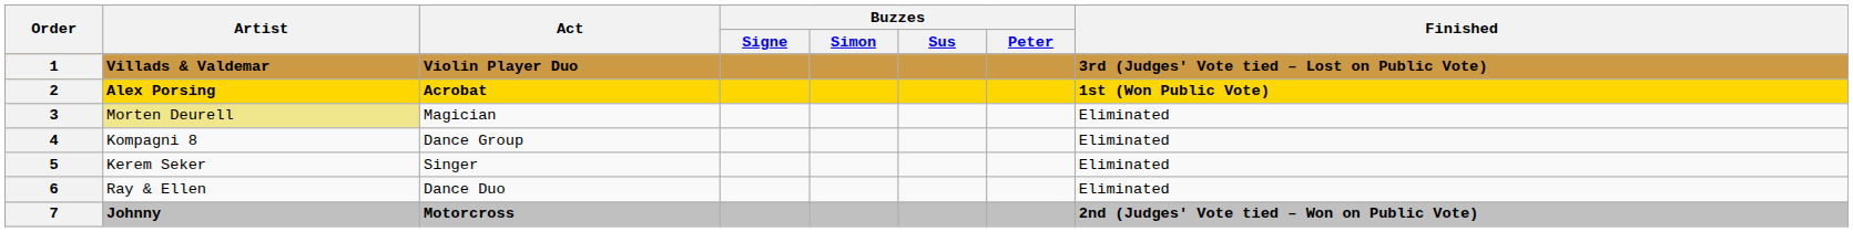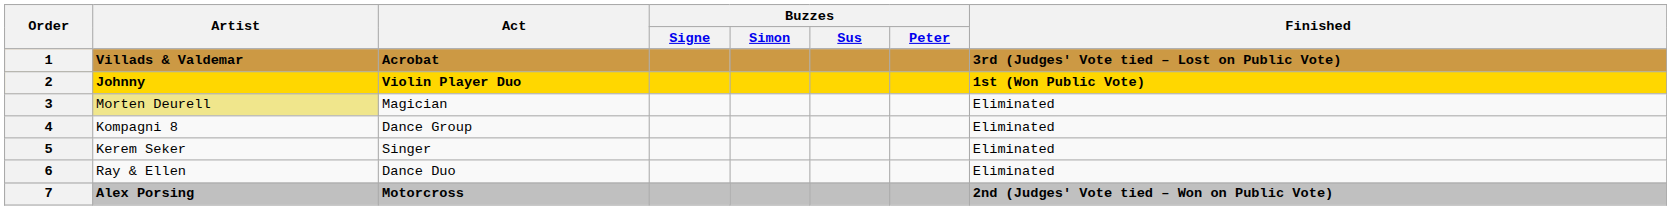1 | Act: Violin Player Duo -> Acrobat
2 | Artist: Alex Porsing -> Johnny
2 | Act: Acrobat -> Violin Player Duo
7 | Artist: Johnny -> Alex Porsing
